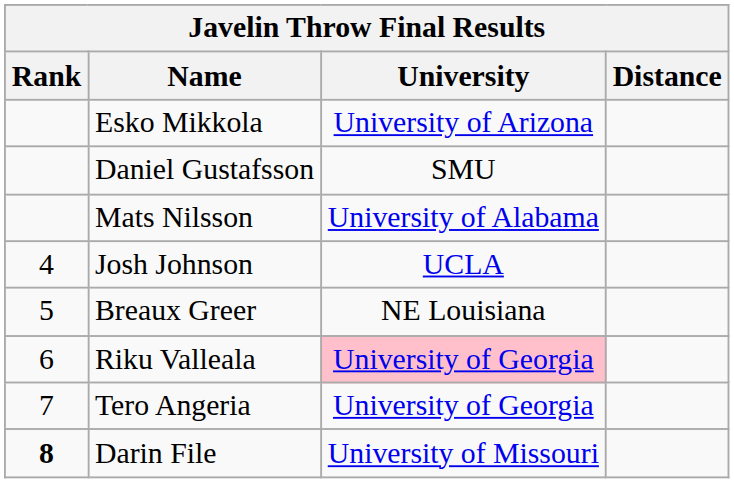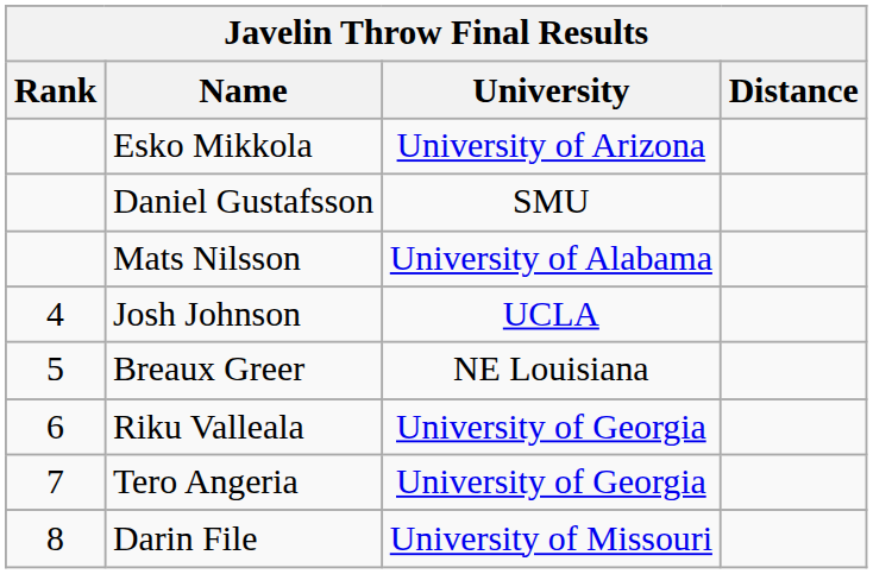Riku Valleala | University: pink background -> no background
Darin File | Rank: bold -> normal
